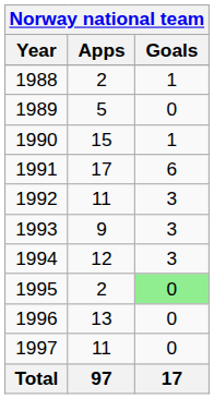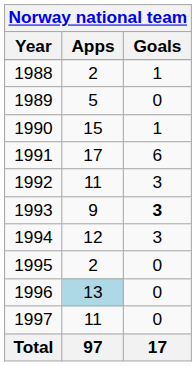1993 | Goals: normal -> bold
1995 | Goals: lightgreen background -> no background
1996 | Apps: no background -> lightblue background
